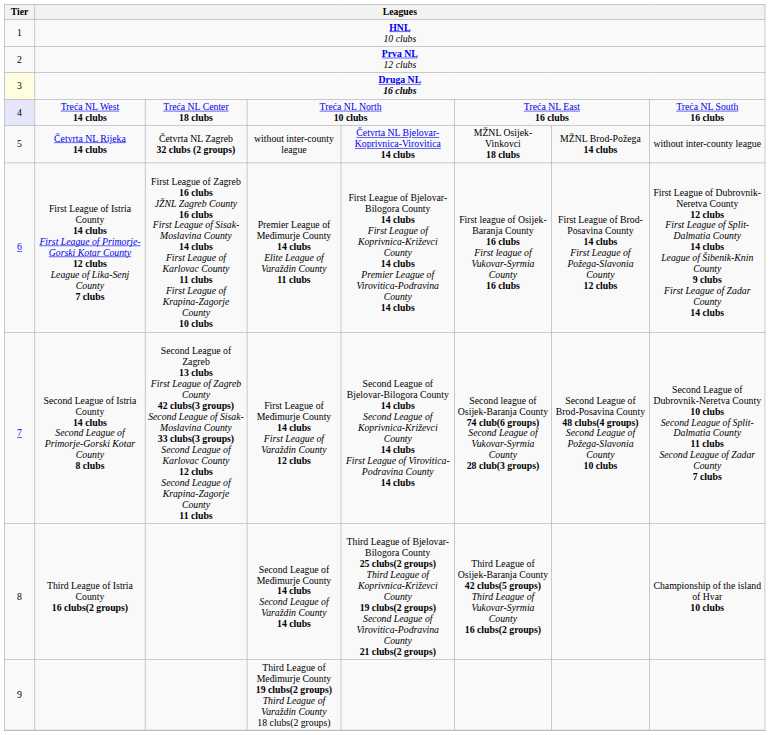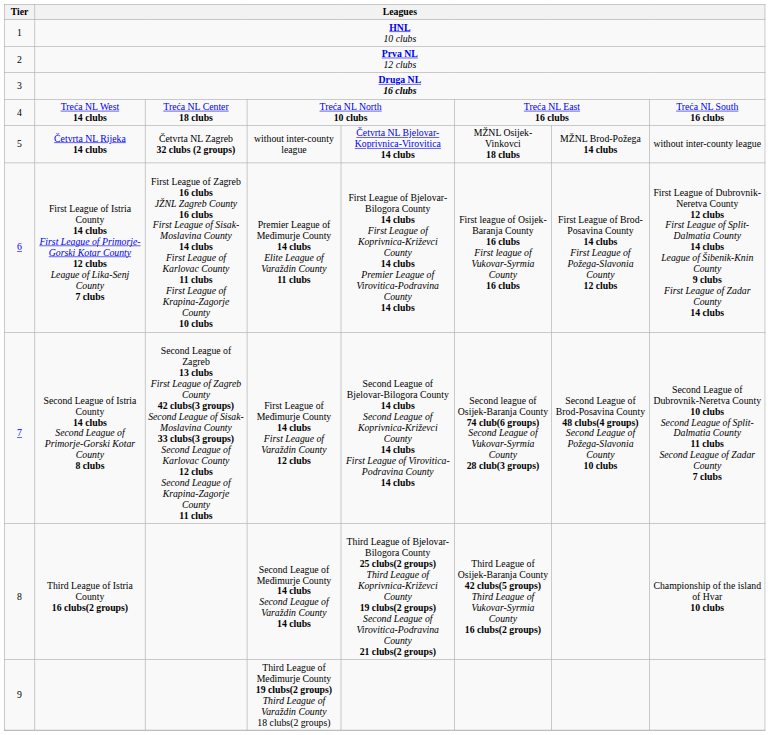Druga NL 16 clubs | Tier: lightyellow background -> no background
Treća NL West 14 clubs | Tier: lavender background -> no background
